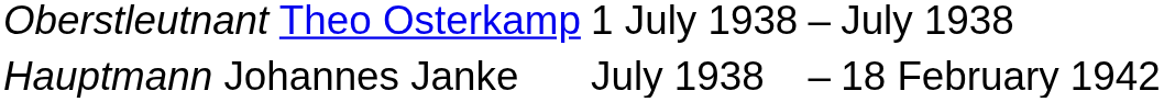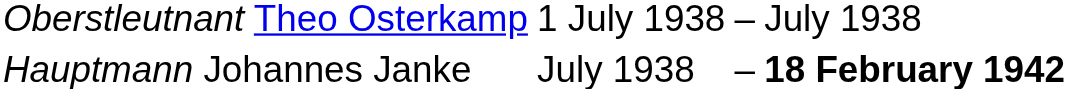Hauptmann Johannes Janke | column 4: normal -> bold
